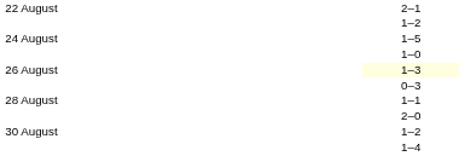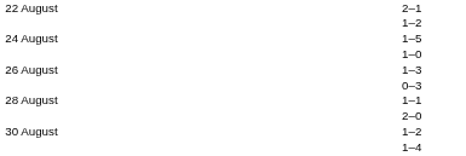1–3 | column 2: lightyellow background -> no background
